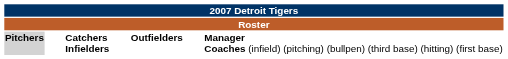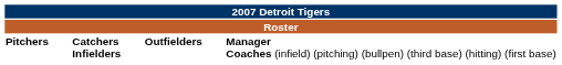Pitchers | column 1: lightgrey background -> no background
